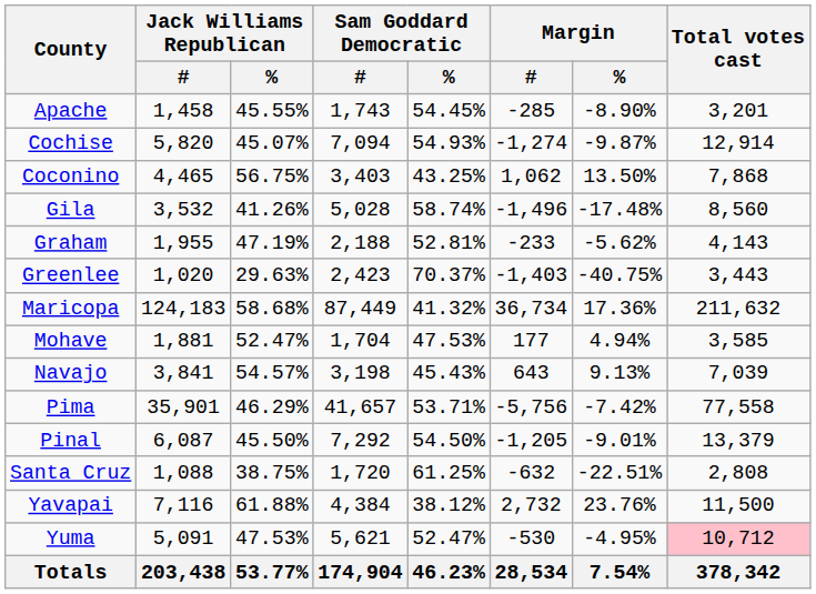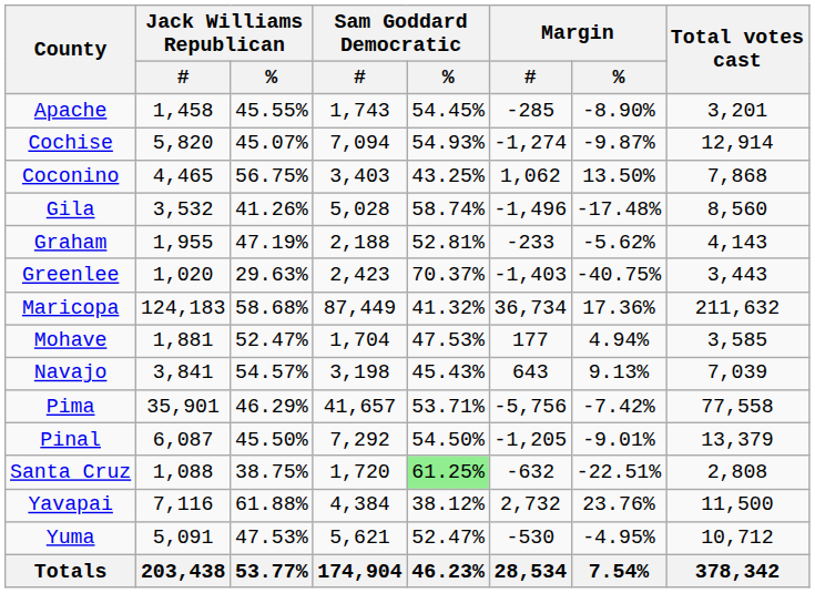Santa Cruz | Sam Goddard Democratic / %: no background -> lightgreen background
Yuma | Total votes cast: pink background -> no background
